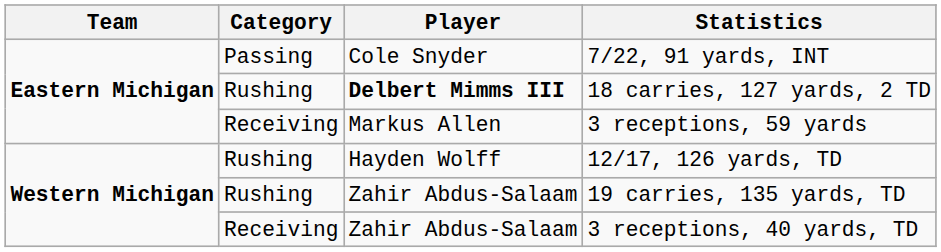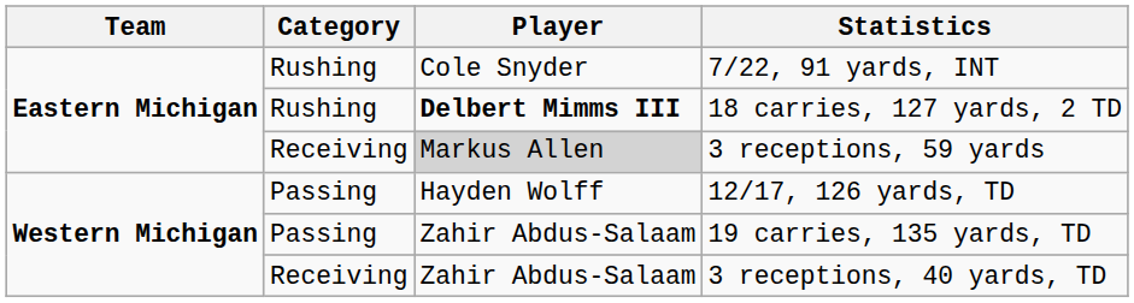7/22, 91 yards, INT | Category: Passing -> Rushing
3 receptions, 59 yards | Player: no background -> lightgrey background
12/17, 126 yards, TD | Category: Rushing -> Passing
19 carries, 135 yards, TD | Category: Rushing -> Passing
